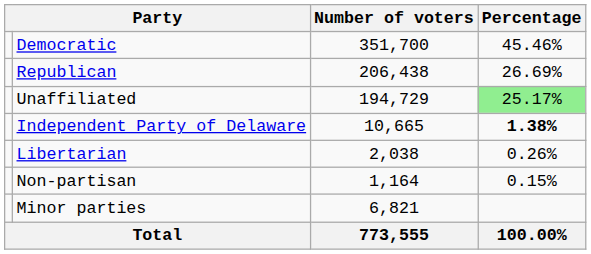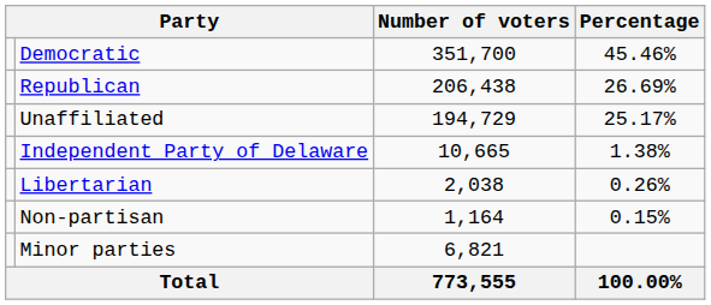Unaffiliated | Percentage: lightgreen background -> no background
Independent Party of Delaware | Percentage: bold -> normal
